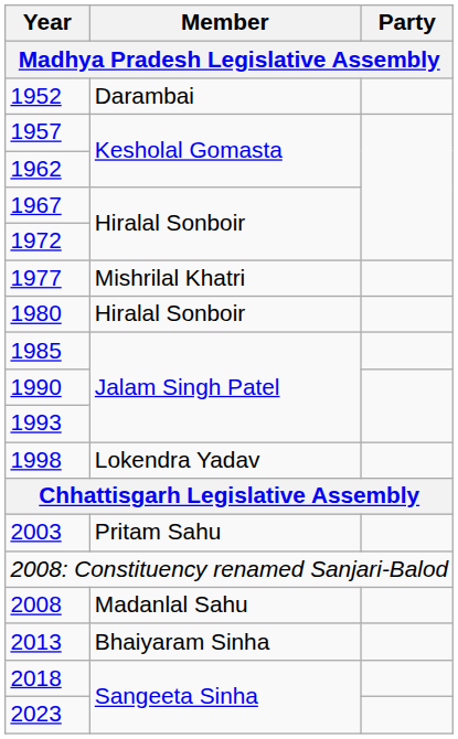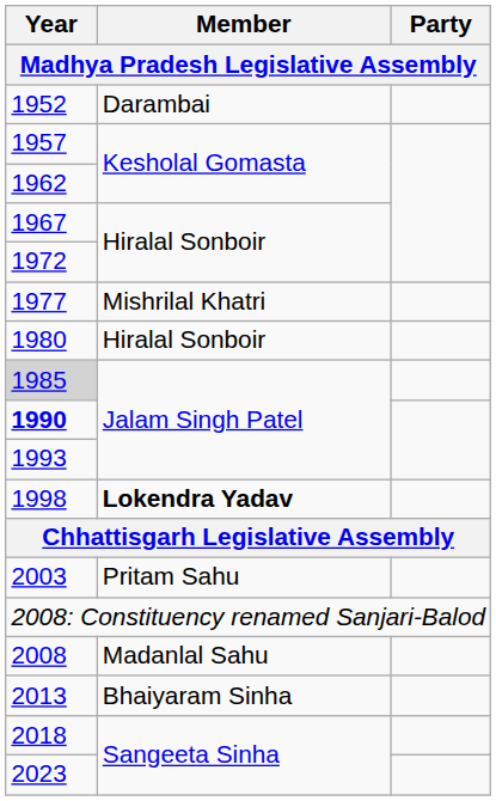1985 | Year: no background -> lightgrey background
1990 | Year: normal -> bold
1998 | Member: normal -> bold
